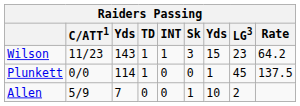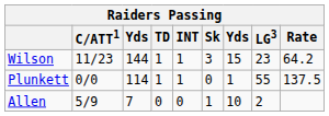Wilson | column 3: 143 -> 144
Plunkett | INT: 0 -> 1
Plunkett | LG3: 45 -> 55
